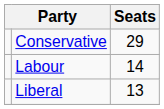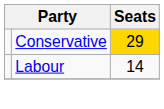Conservative | Seats: no background -> gold background
- row: Liberal | 13
